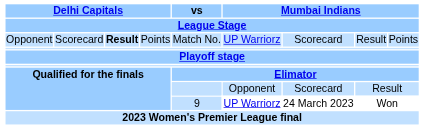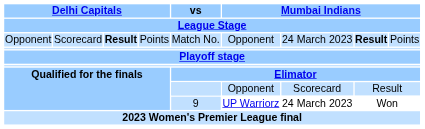row 3 | column 6: UP Warriorz -> Opponent
row 3 | column 7: Scorecard -> 24 March 2023
row 3 | column 8: normal -> bold
